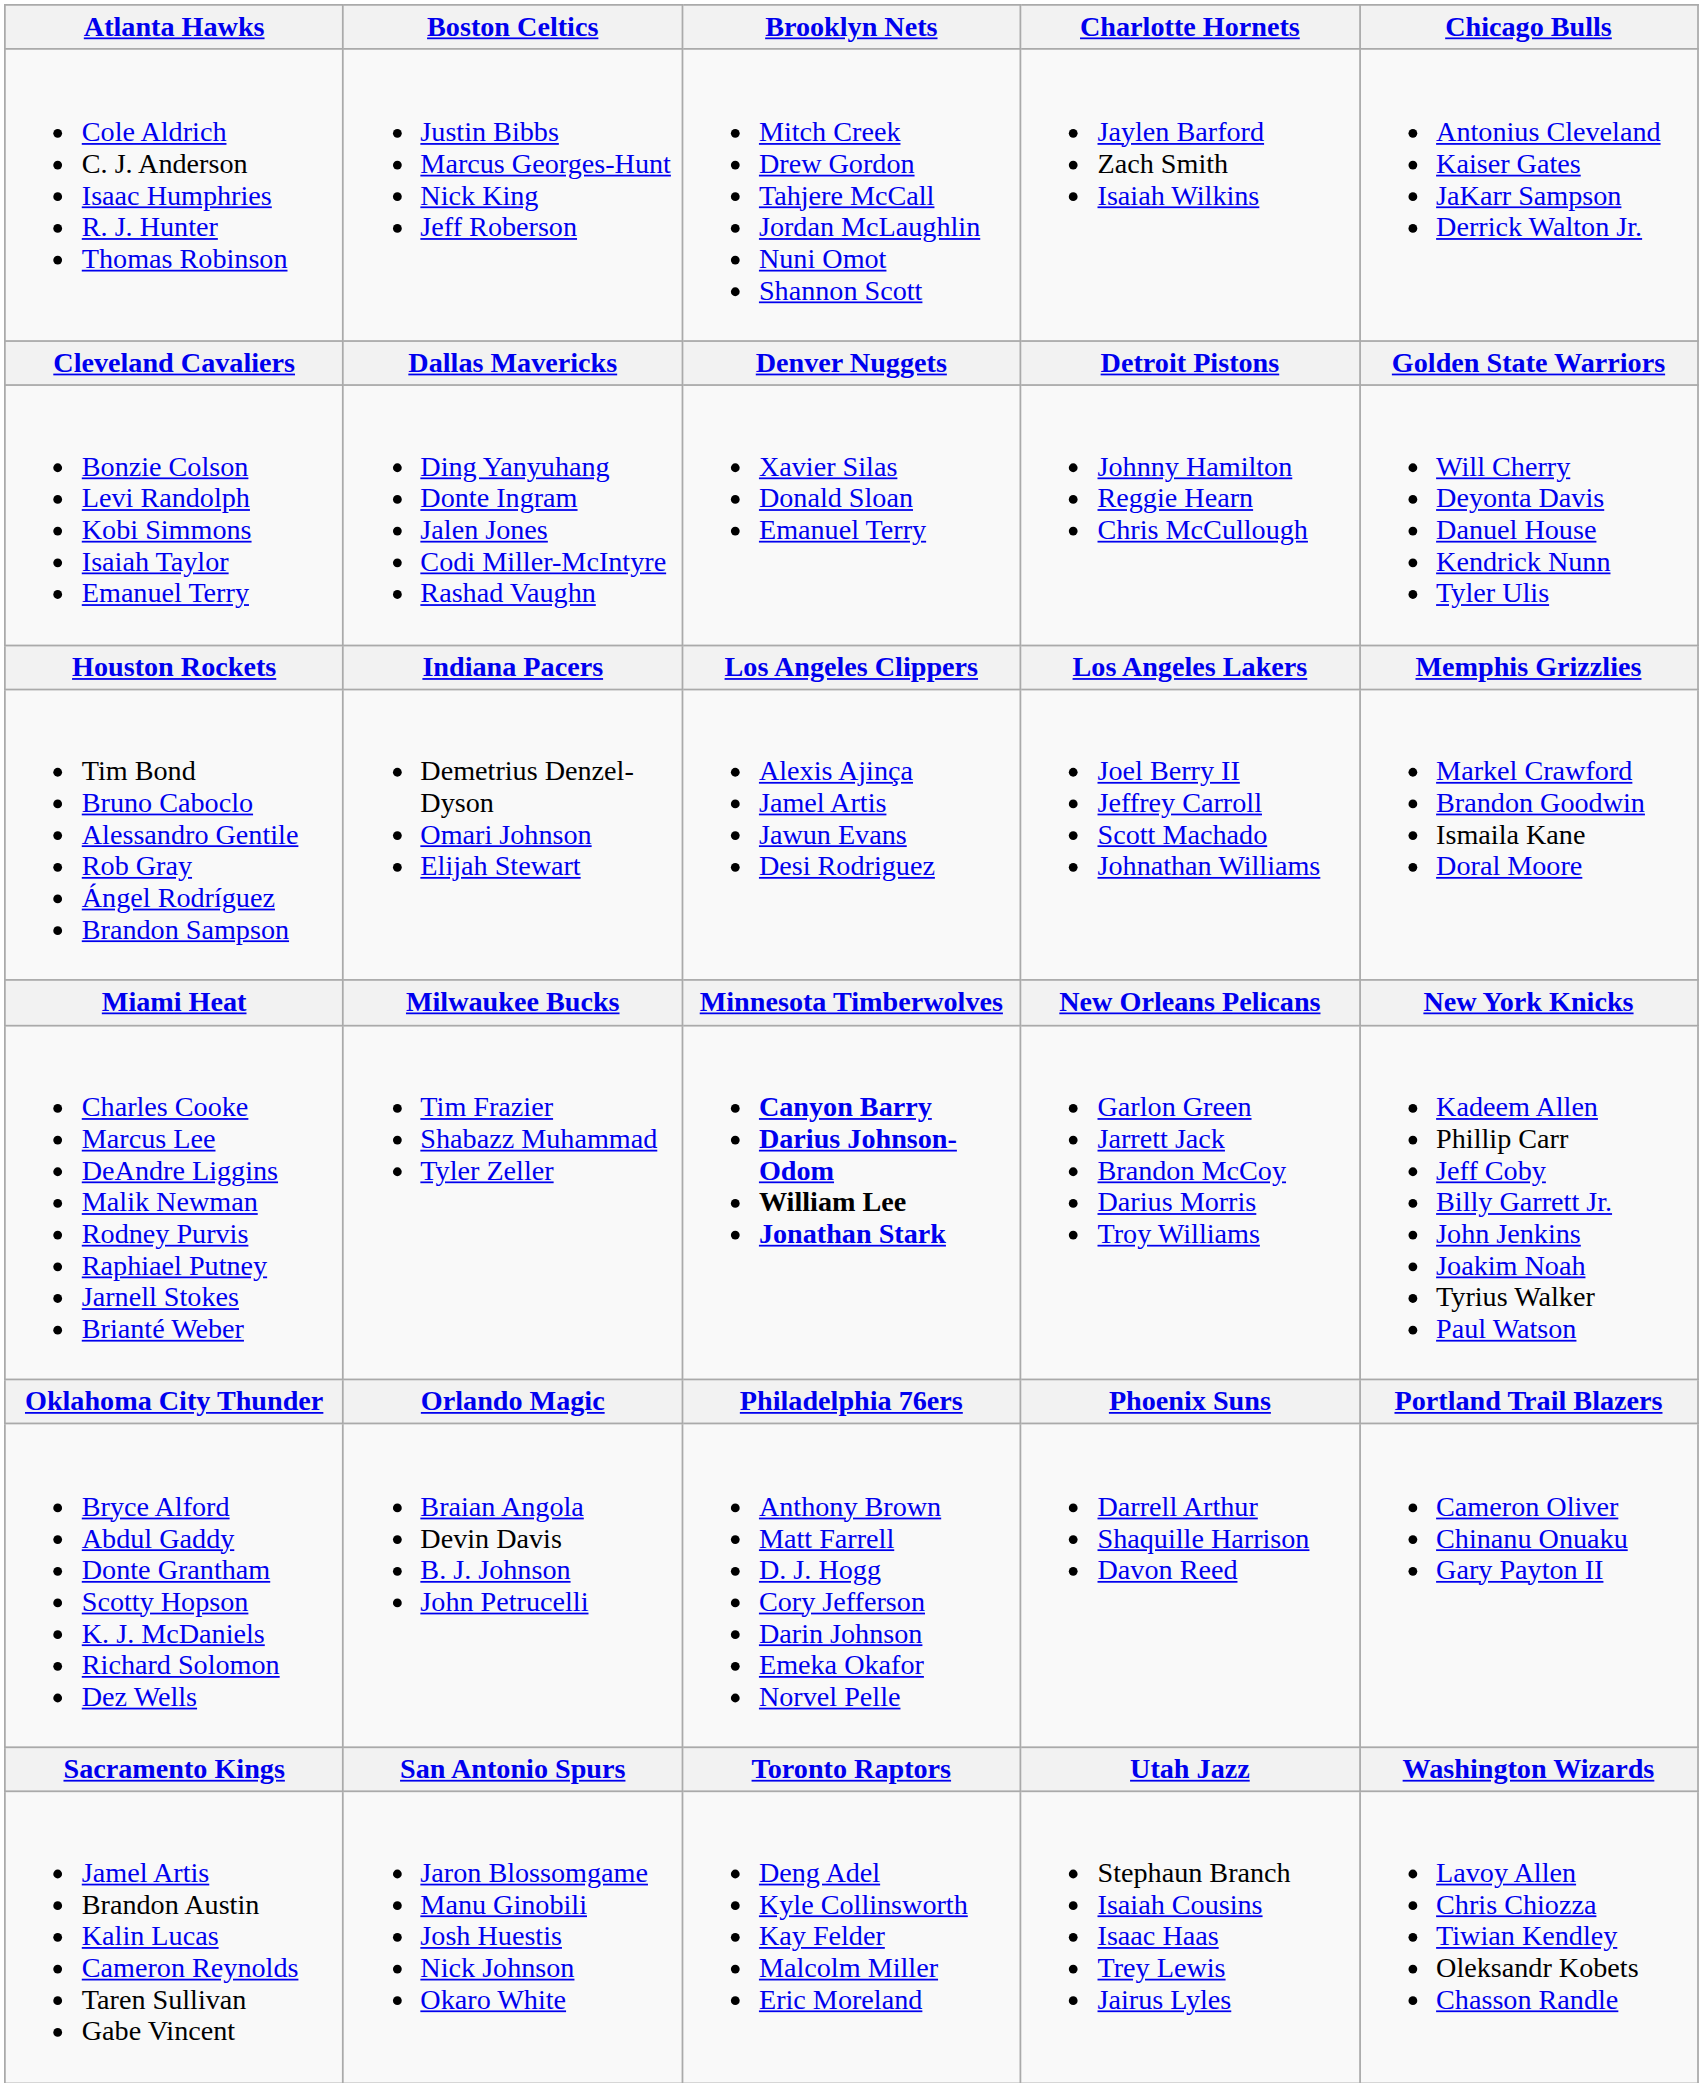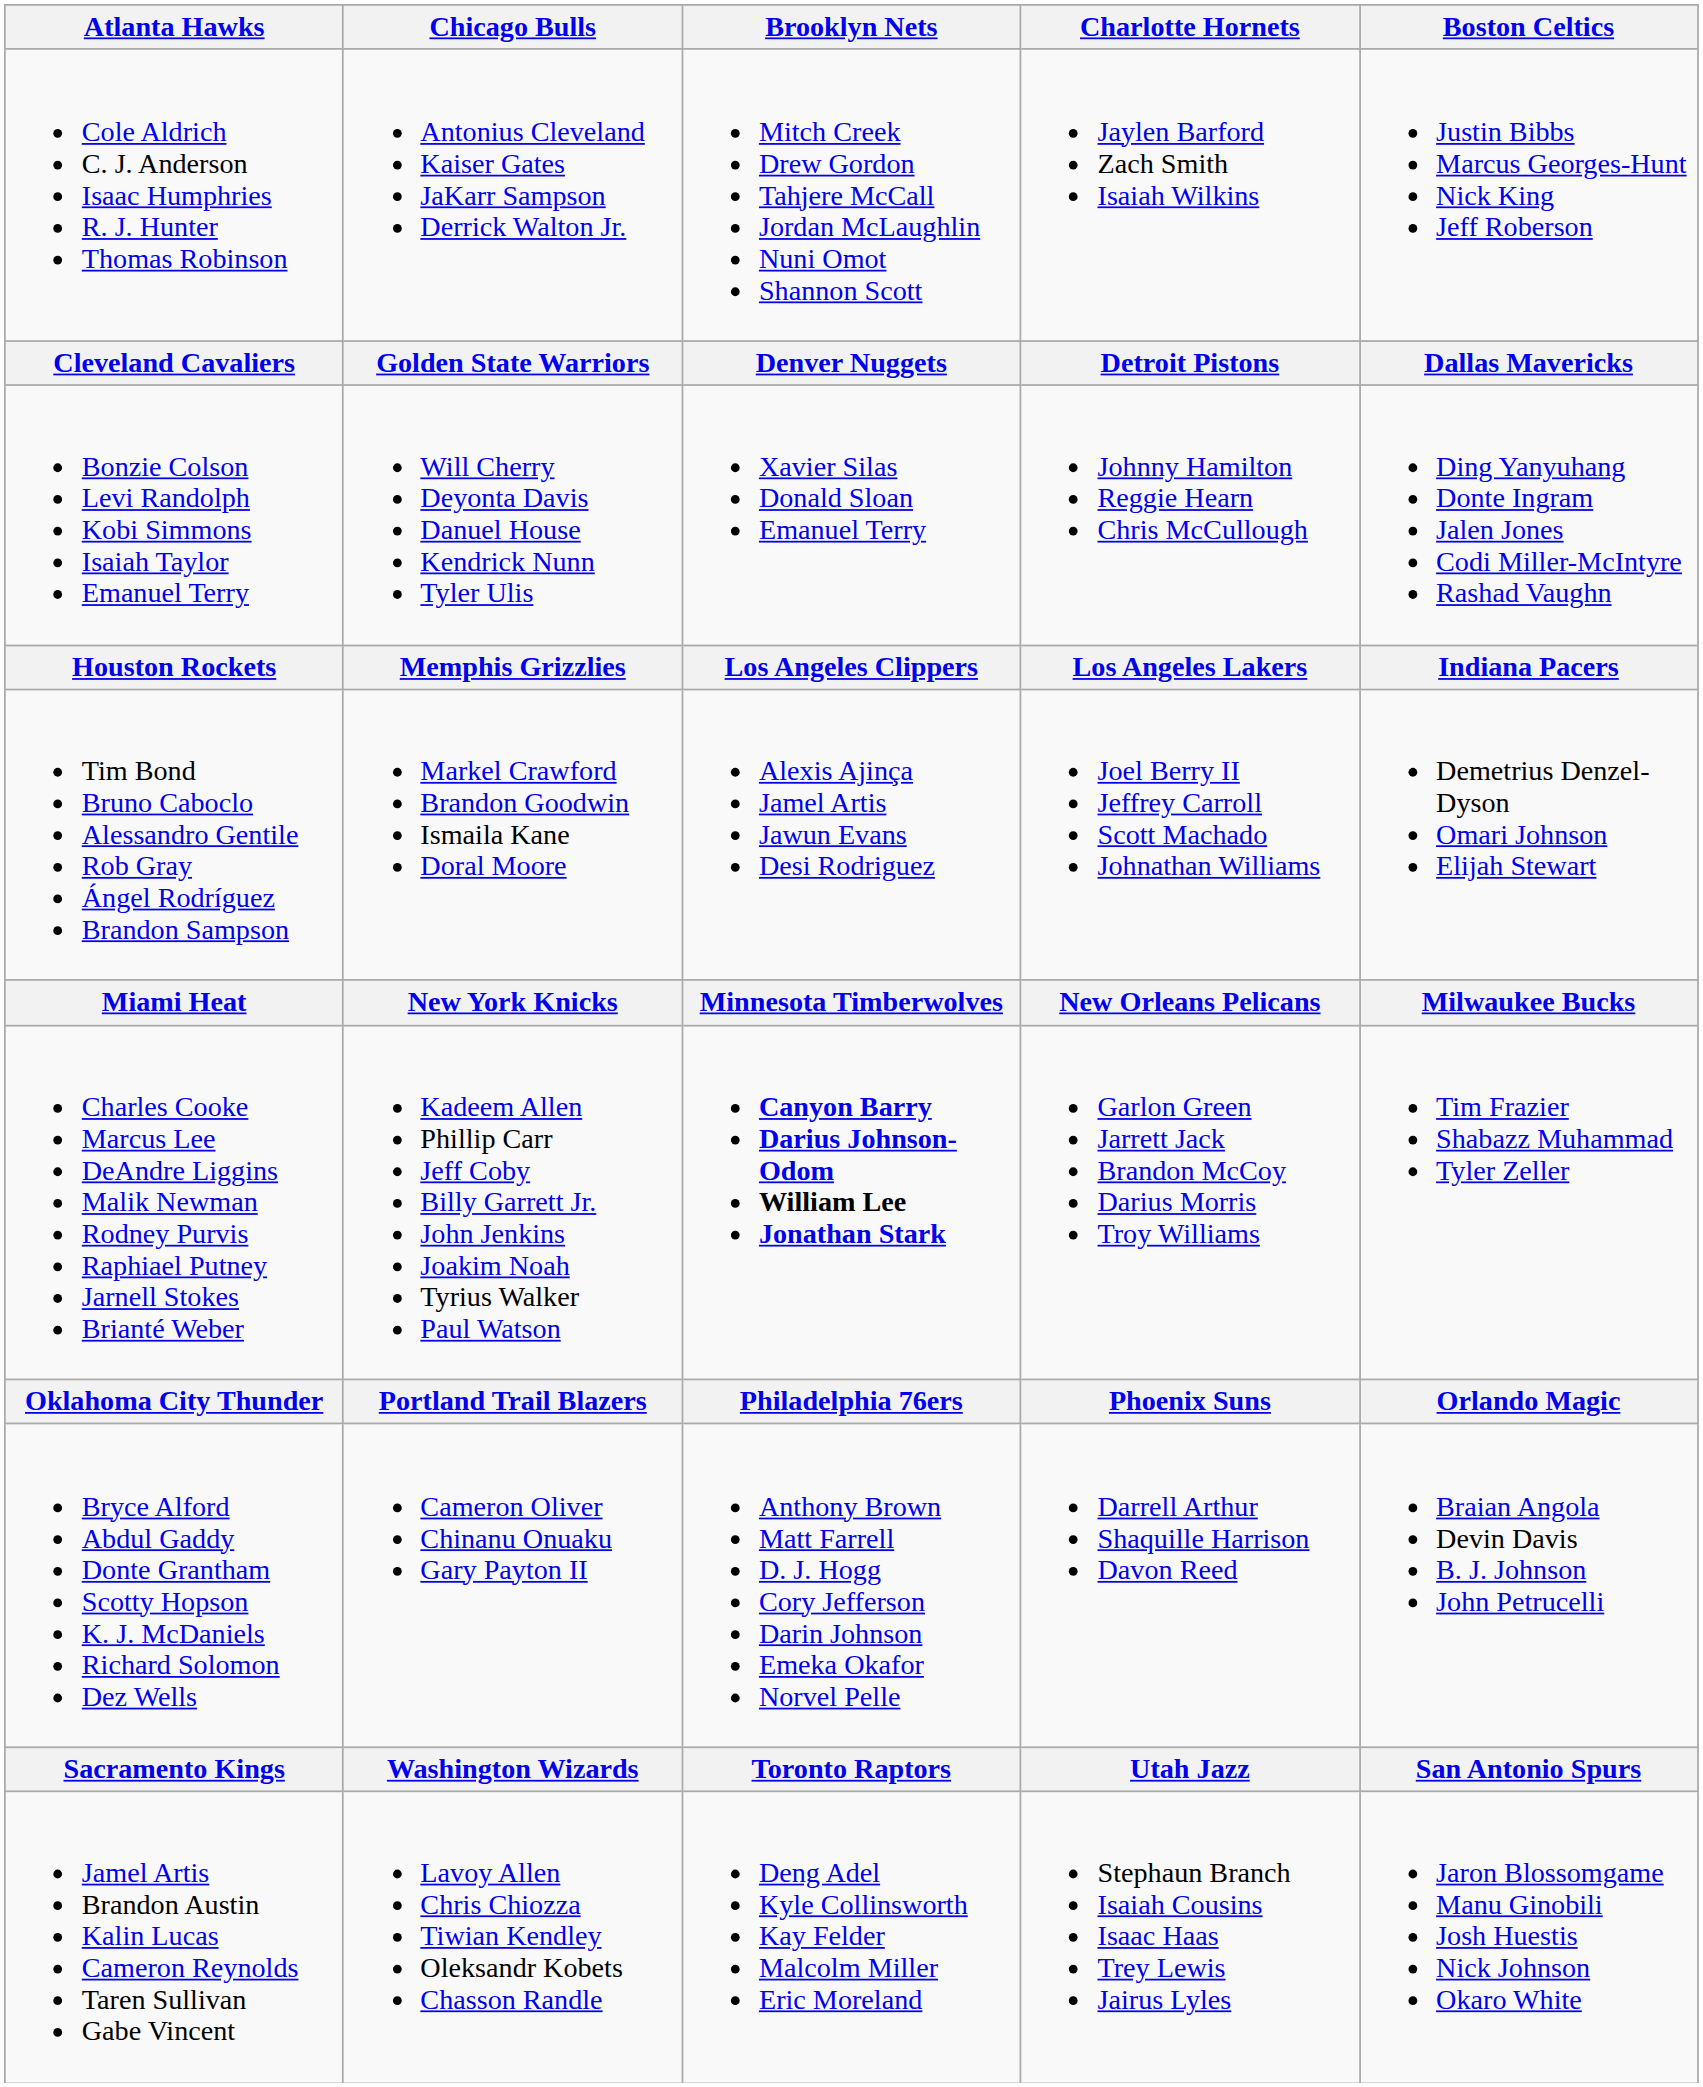columns swapped: Boston Celtics <-> Chicago Bulls
